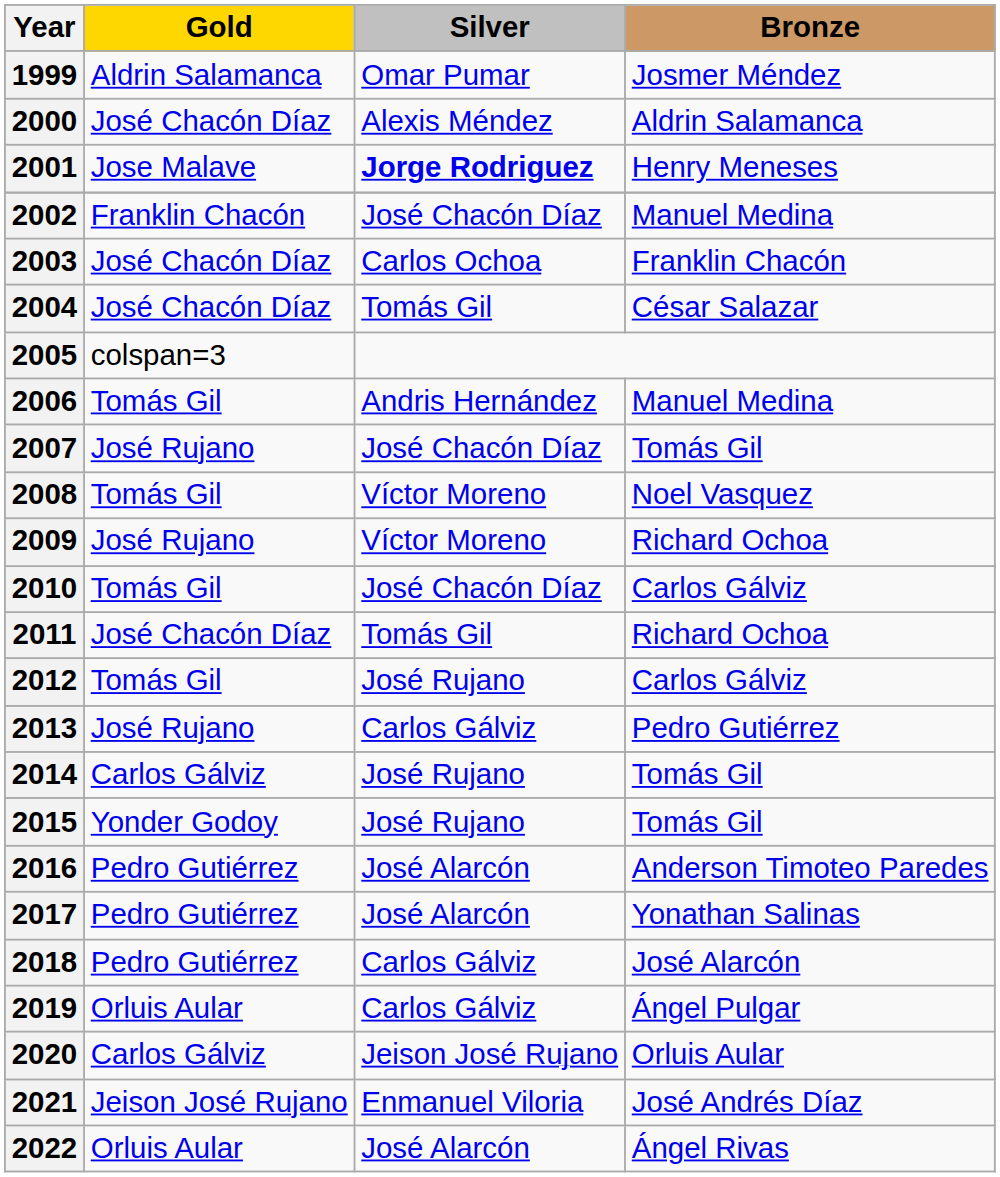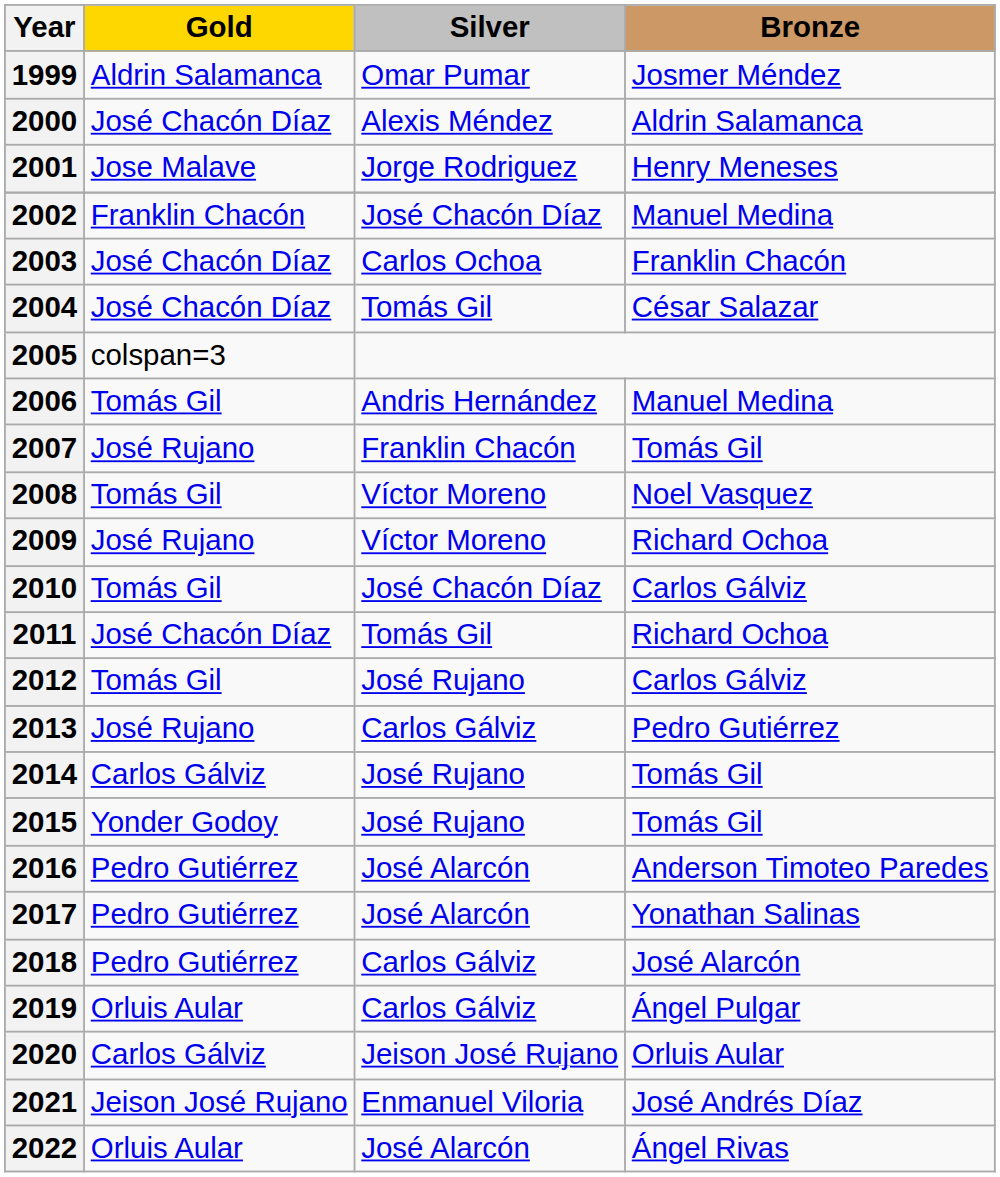2001 | Silver: bold -> normal
2007 | Silver: José Chacón Díaz -> Franklin Chacón
